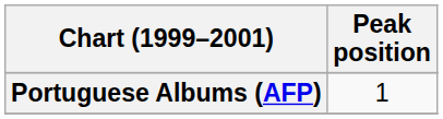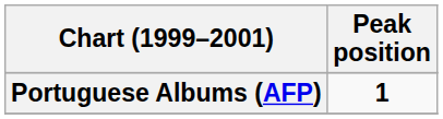Portuguese Albums (AFP) | Peak position: normal -> bold
